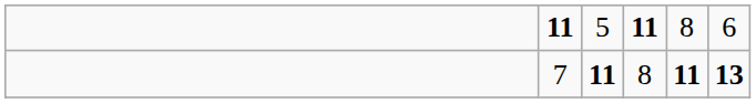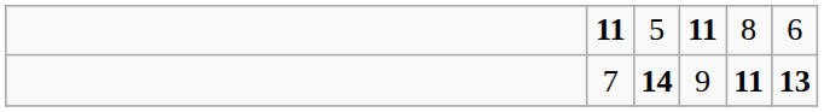row 2 | column 3: 11 -> 14
row 2 | column 4: 8 -> 9
